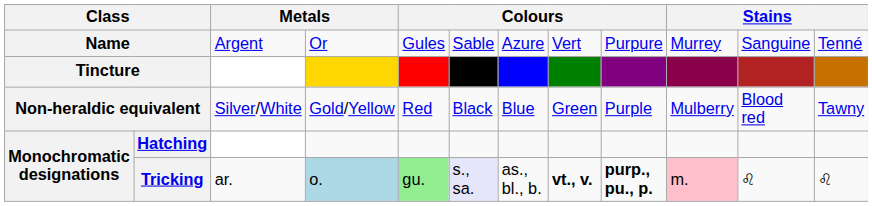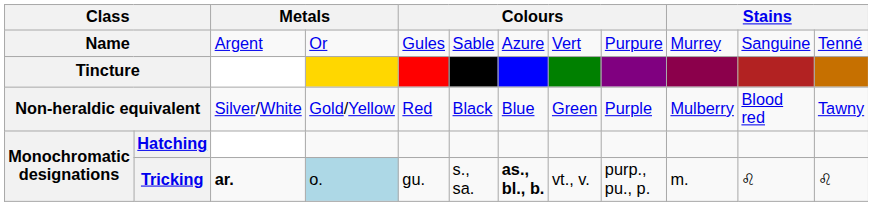Tricking | column 3: normal -> bold
Tricking | column 5: lightgreen background -> no background
Tricking | column 6: lavender background -> no background
Tricking | column 7: normal -> bold
Tricking | column 8: bold -> normal
Tricking | column 9: bold -> normal
Tricking | column 10: pink background -> no background
